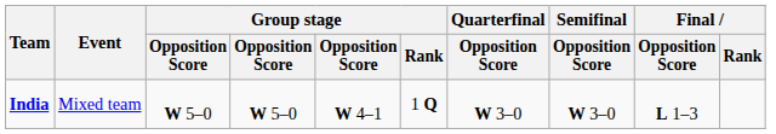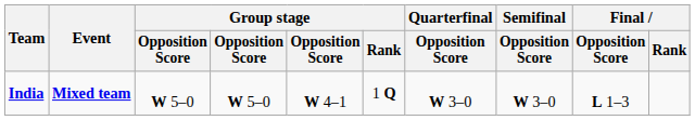India | Event: normal -> bold
